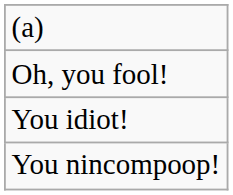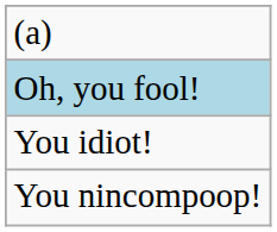row 2 | column 1: no background -> lightblue background
